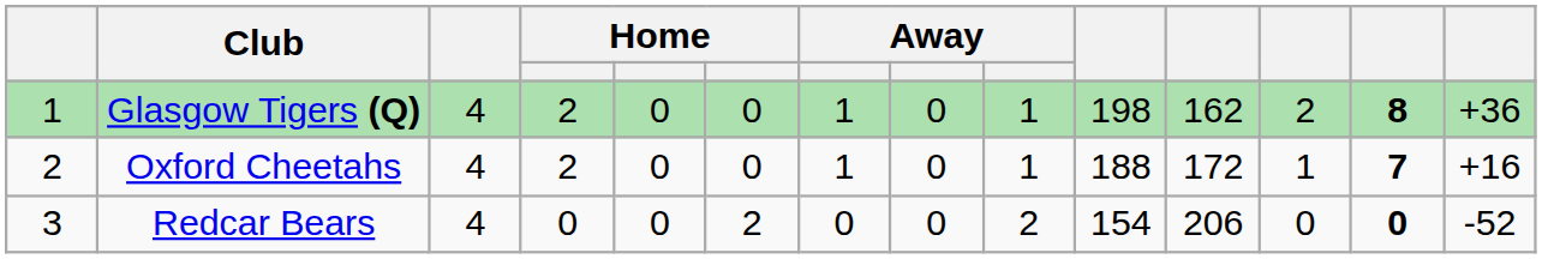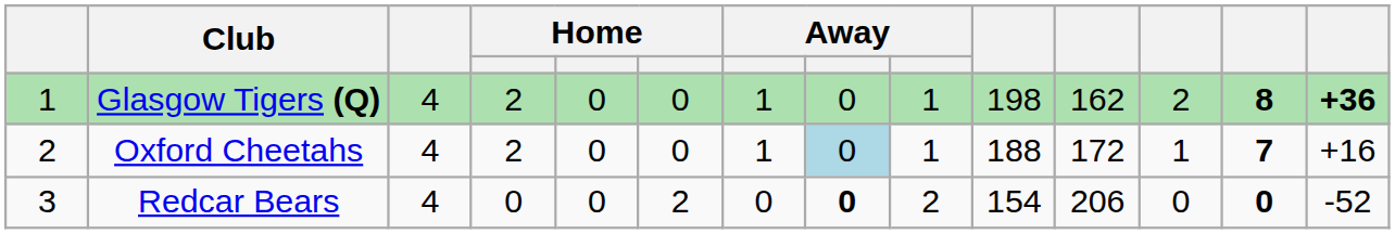Glasgow Tigers (Q) | column 14: normal -> bold
Oxford Cheetahs | column 8: no background -> lightblue background
Redcar Bears | column 8: normal -> bold
